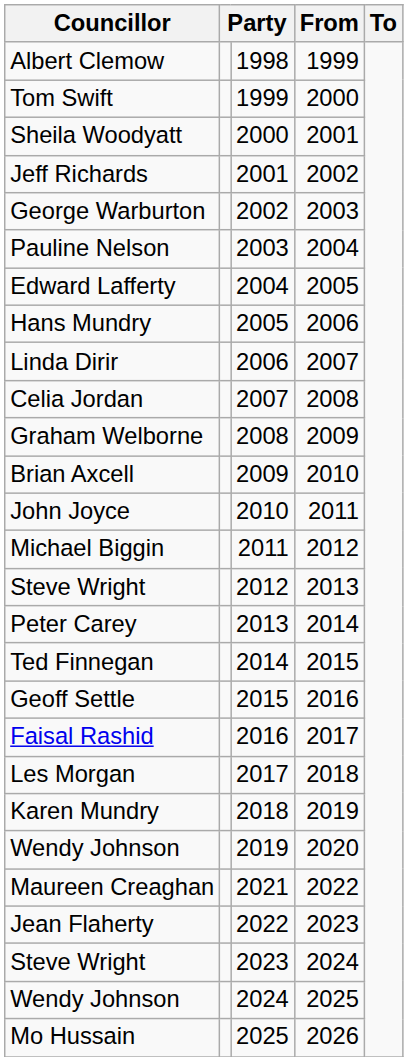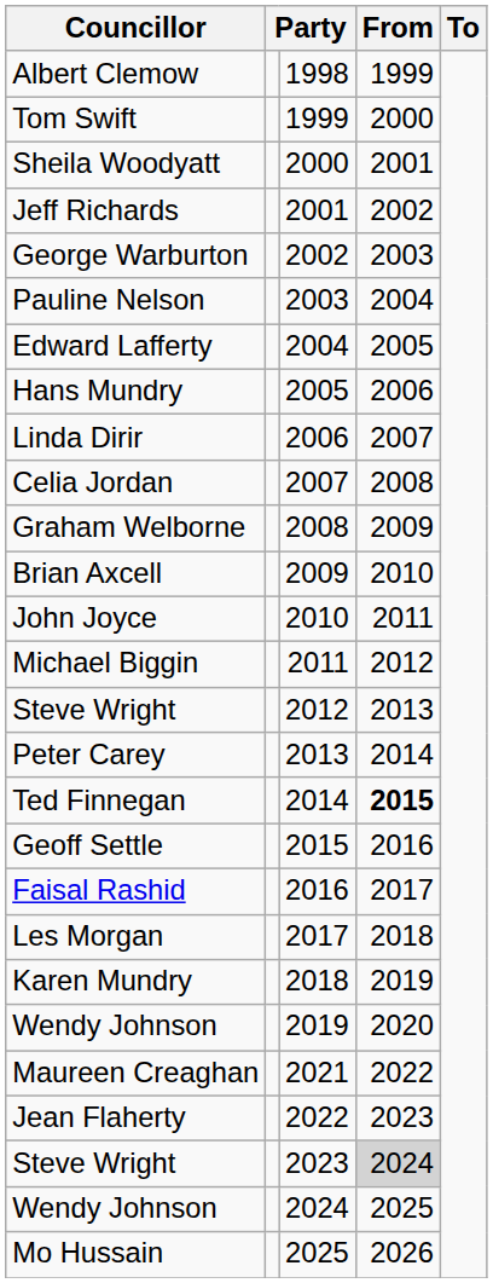Ted Finnegan | From: normal -> bold
Steve Wright / 2023 | From: no background -> lightgrey background
